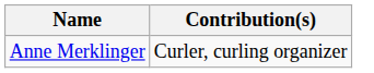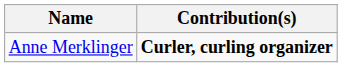Anne Merklinger | Contribution(s): normal -> bold
